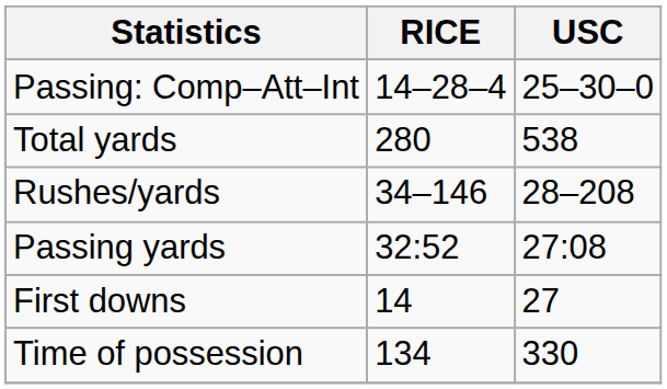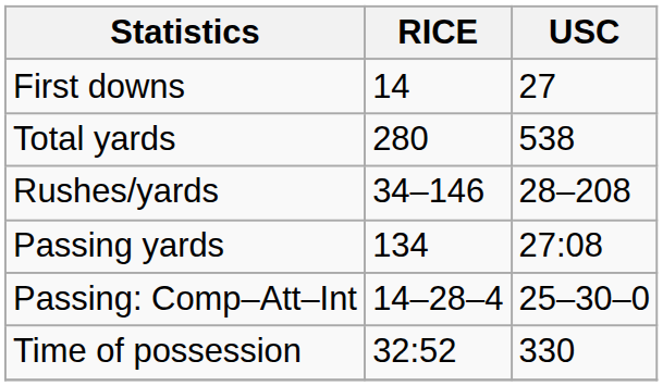rows swapped: First downs <-> Passing: Comp–Att–Int
Passing yards | RICE: 32:52 -> 134
Time of possession | RICE: 134 -> 32:52
